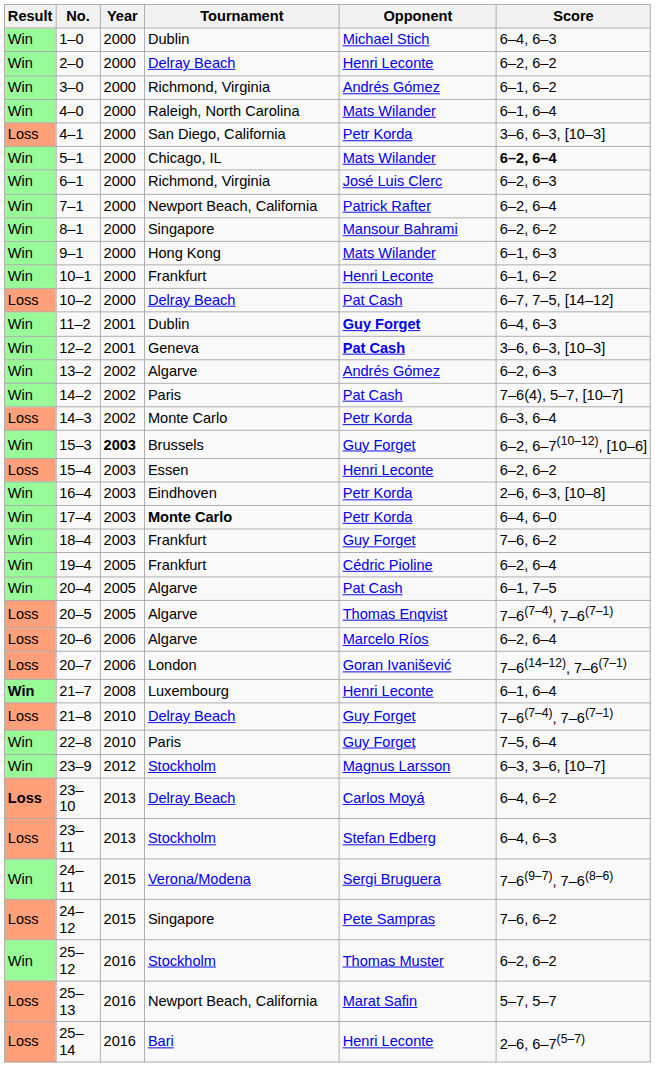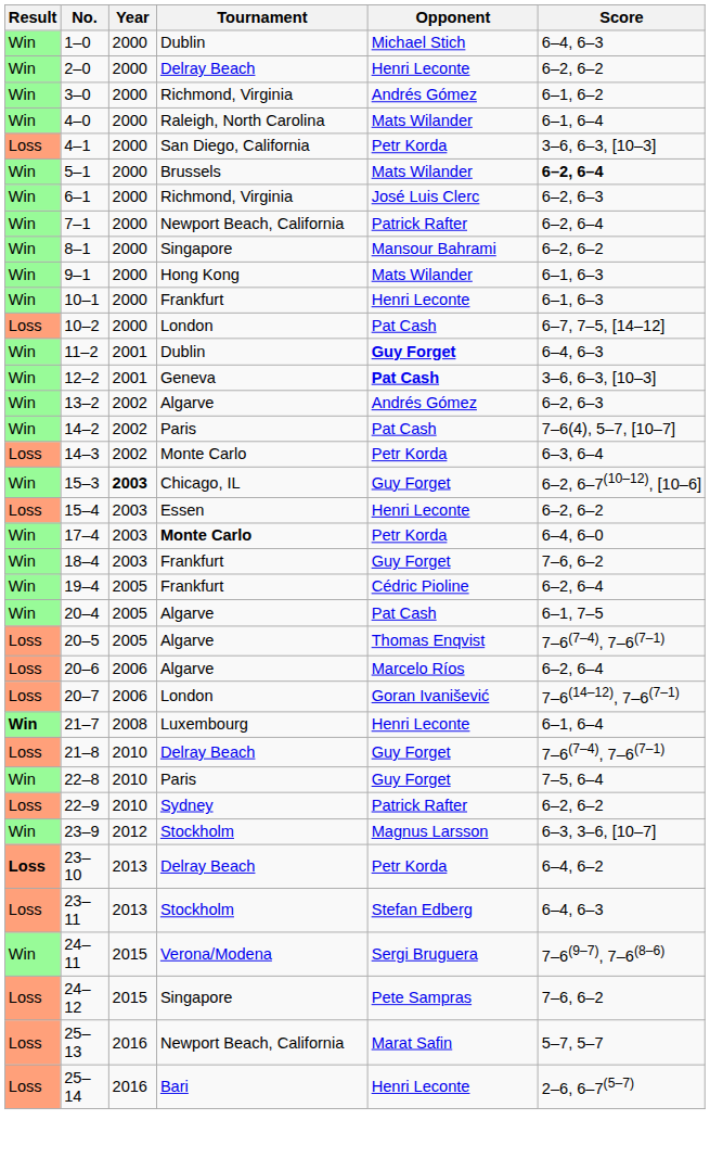5–1 | Tournament: Chicago, IL -> Brussels
10–1 | Score: 6–1, 6–2 -> 6–1, 6–3
10–2 | Tournament: Delray Beach -> London
15–3 | Tournament: Brussels -> Chicago, IL
- row: Win | 16–4 | 2003 | Eindhoven | Petr Korda | 2–6, 6–3, [10–8]
+ row: Loss | 22–9 | 2010 | Sydney | Patrick Rafter | 6–2, 6–2
23–10 | Opponent: Carlos Moyá -> Petr Korda
- row: Win | 25–12 | 2016 | Stockholm | Thomas Muster | 6–2, 6–2
